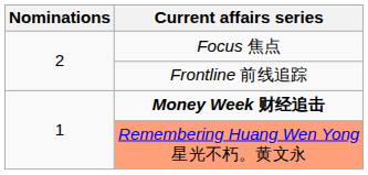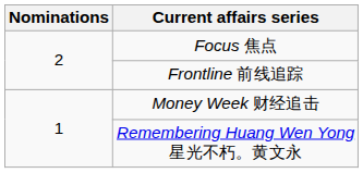Money Week 财经追击 | Current affairs series: bold -> normal
Remembering Huang Wen Yong 星光不朽。黄文永 | Current affairs series: lightsalmon background -> no background
